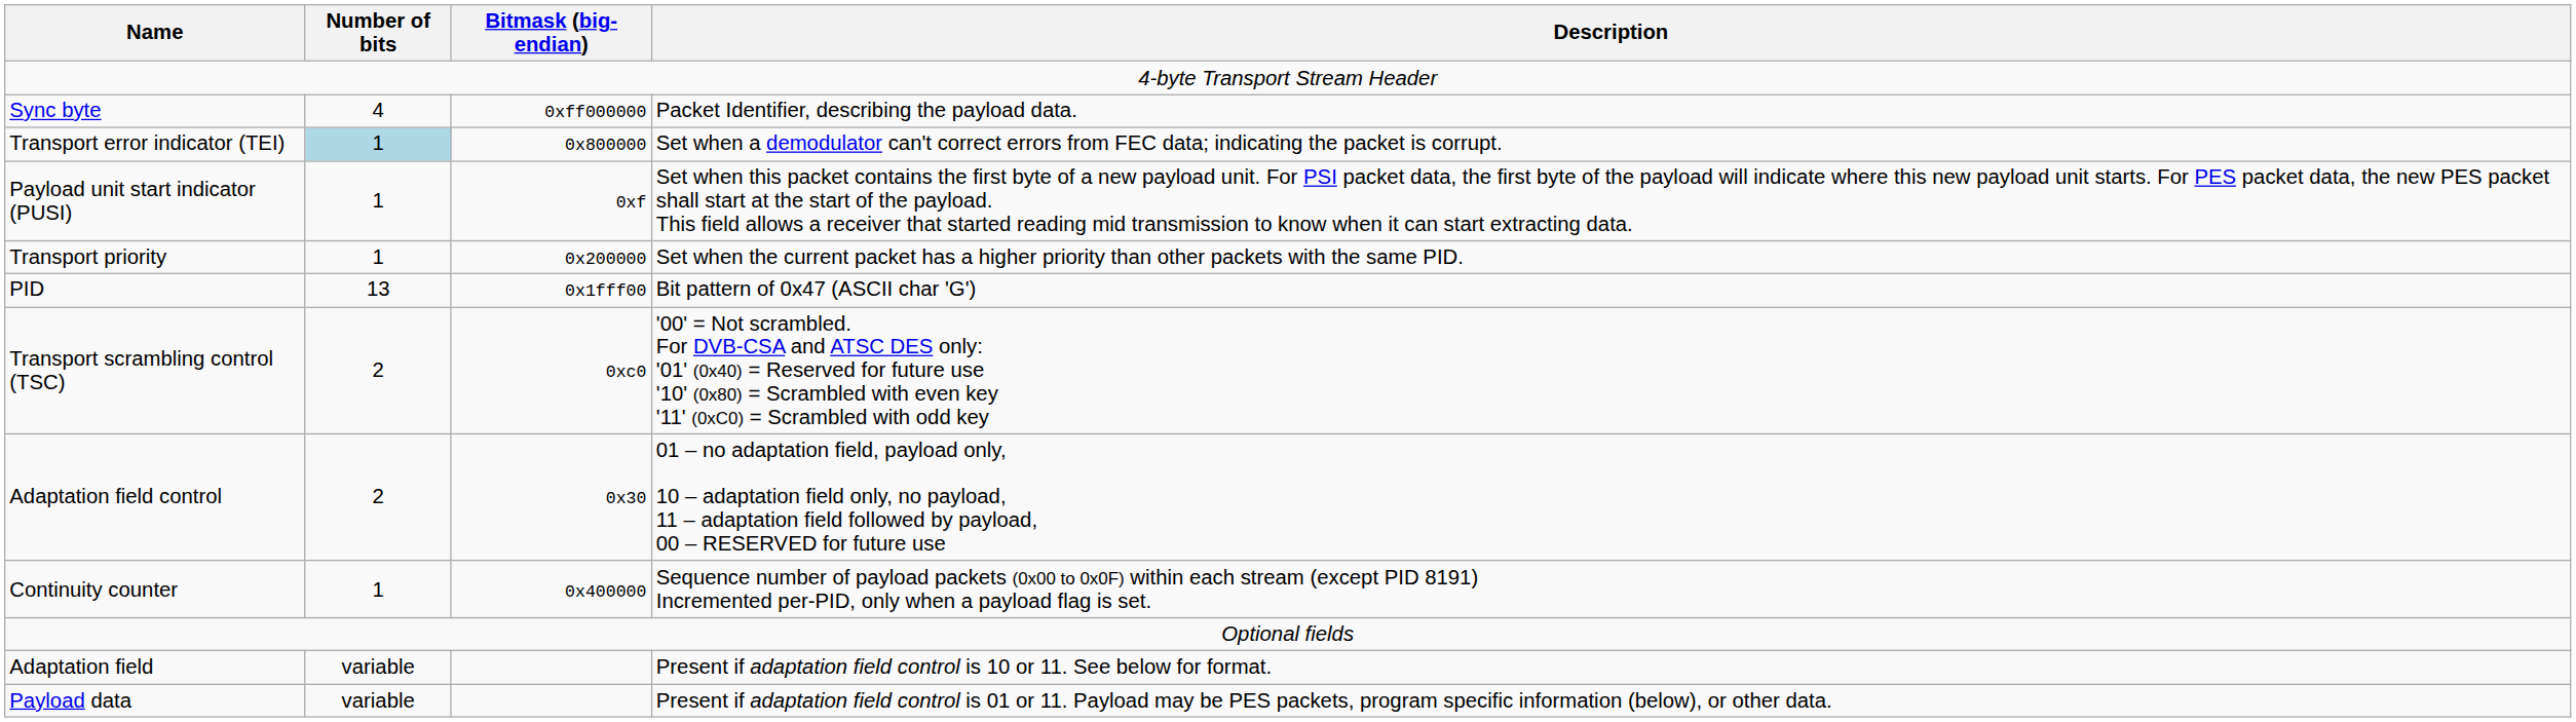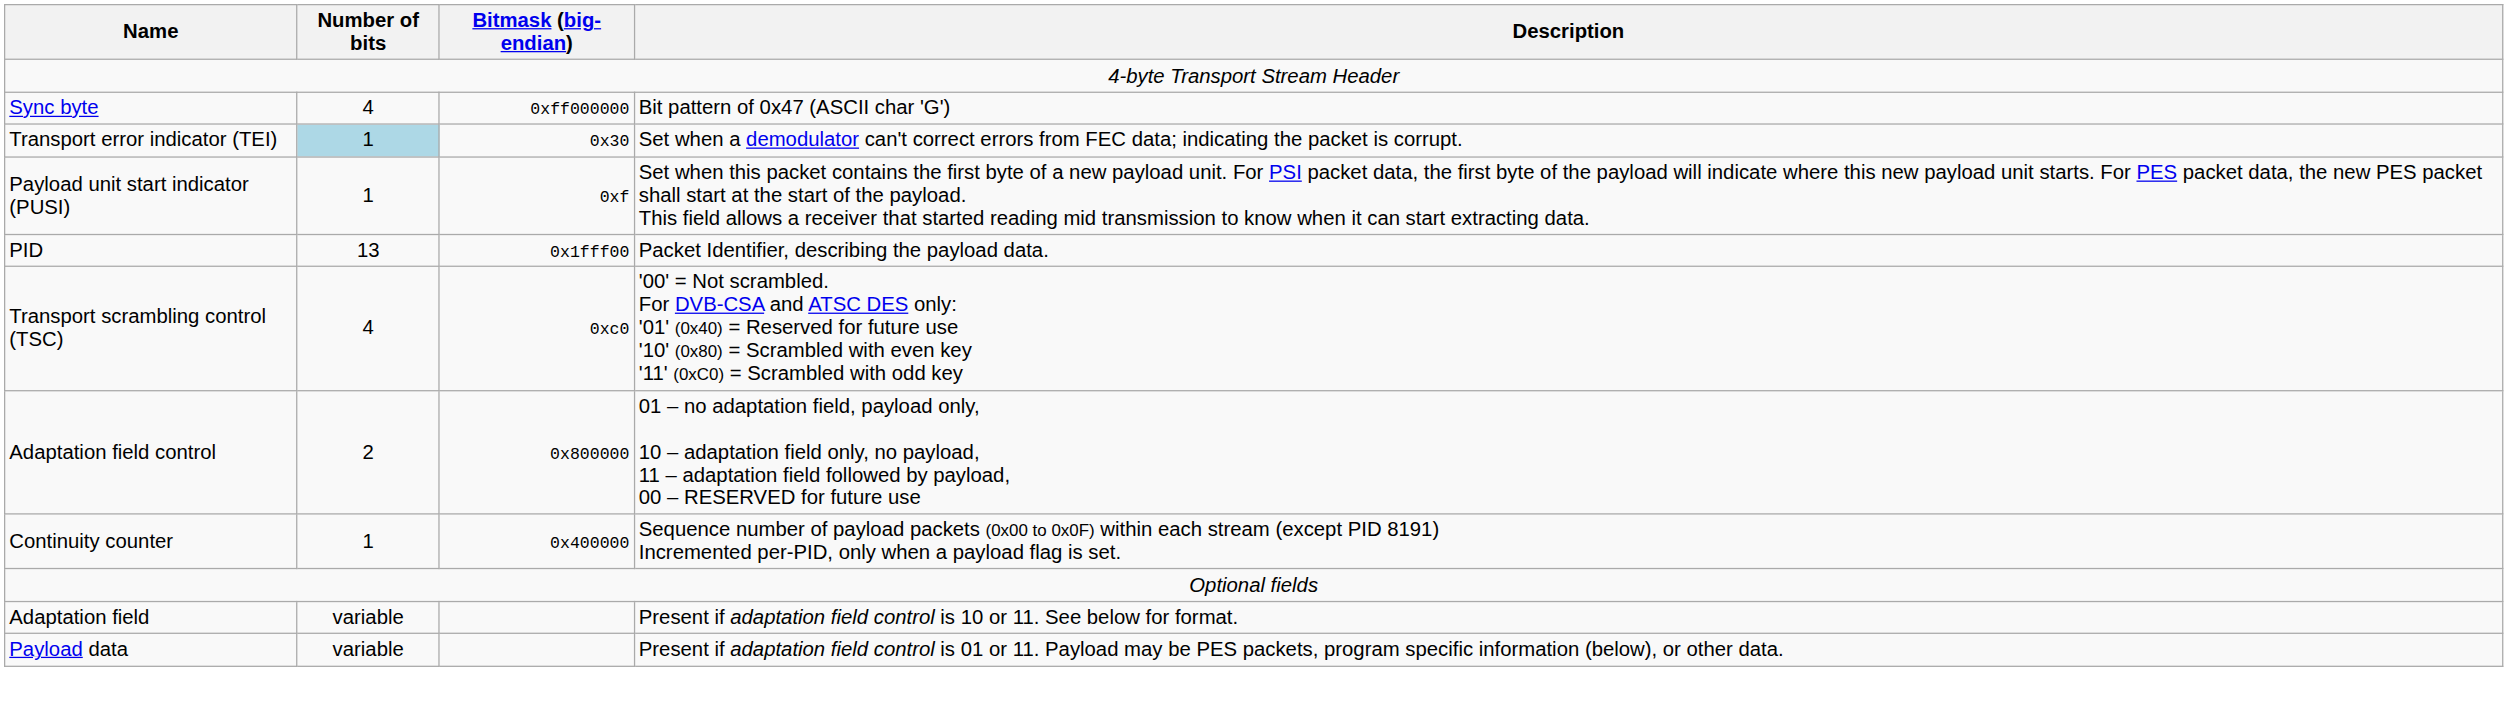Sync byte | Description: Packet Identifier, describing the payload data. -> Bit pattern of 0x47 (ASCII char 'G')
Transport error indicator (TEI) | Bitmask (big-endian): 0x800000 -> 0x30
- row: Transport priority | 1 | 0x200000 | Set when the current packet has a higher priority than other packets with the same PID.
PID | Description: Bit pattern of 0x47 (ASCII char 'G') -> Packet Identifier, describing the payload data.
Transport scrambling control (TSC) | Number of bits: 2 -> 4
Adaptation field control | Bitmask (big-endian): 0x30 -> 0x800000
